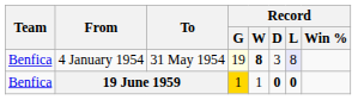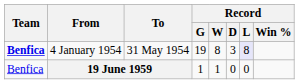4 January 1954 | Team: normal -> bold
4 January 1954 | Record / G: lightyellow background -> no background
4 January 1954 | Record / W: bold -> normal
19 June 1959 | Record / G: gold background -> no background
19 June 1959 | Record / D: bold -> normal
19 June 1959 | Record / L: bold -> normal
